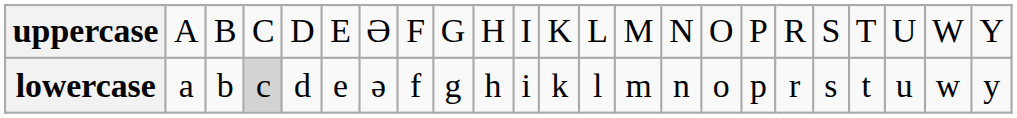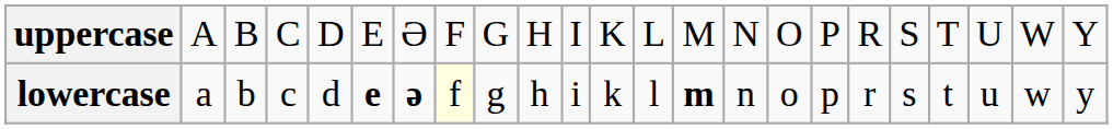lowercase | column 4: lightgrey background -> no background
lowercase | column 6: normal -> bold
lowercase | column 7: normal -> bold
lowercase | column 8: no background -> lightyellow background
lowercase | column 14: normal -> bold
